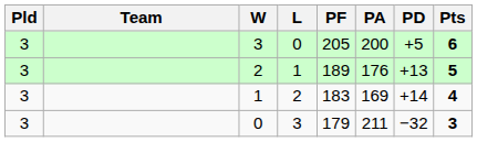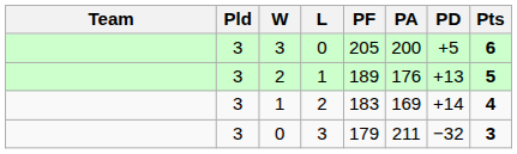columns swapped: Team <-> Pld
